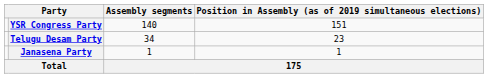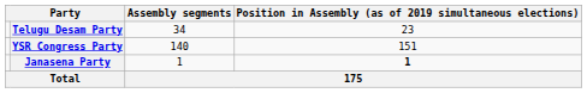rows swapped: YSR Congress Party <-> Telugu Desam Party
Janasena Party | Position in Assembly (as of 2019 simultaneous elections): normal -> bold
